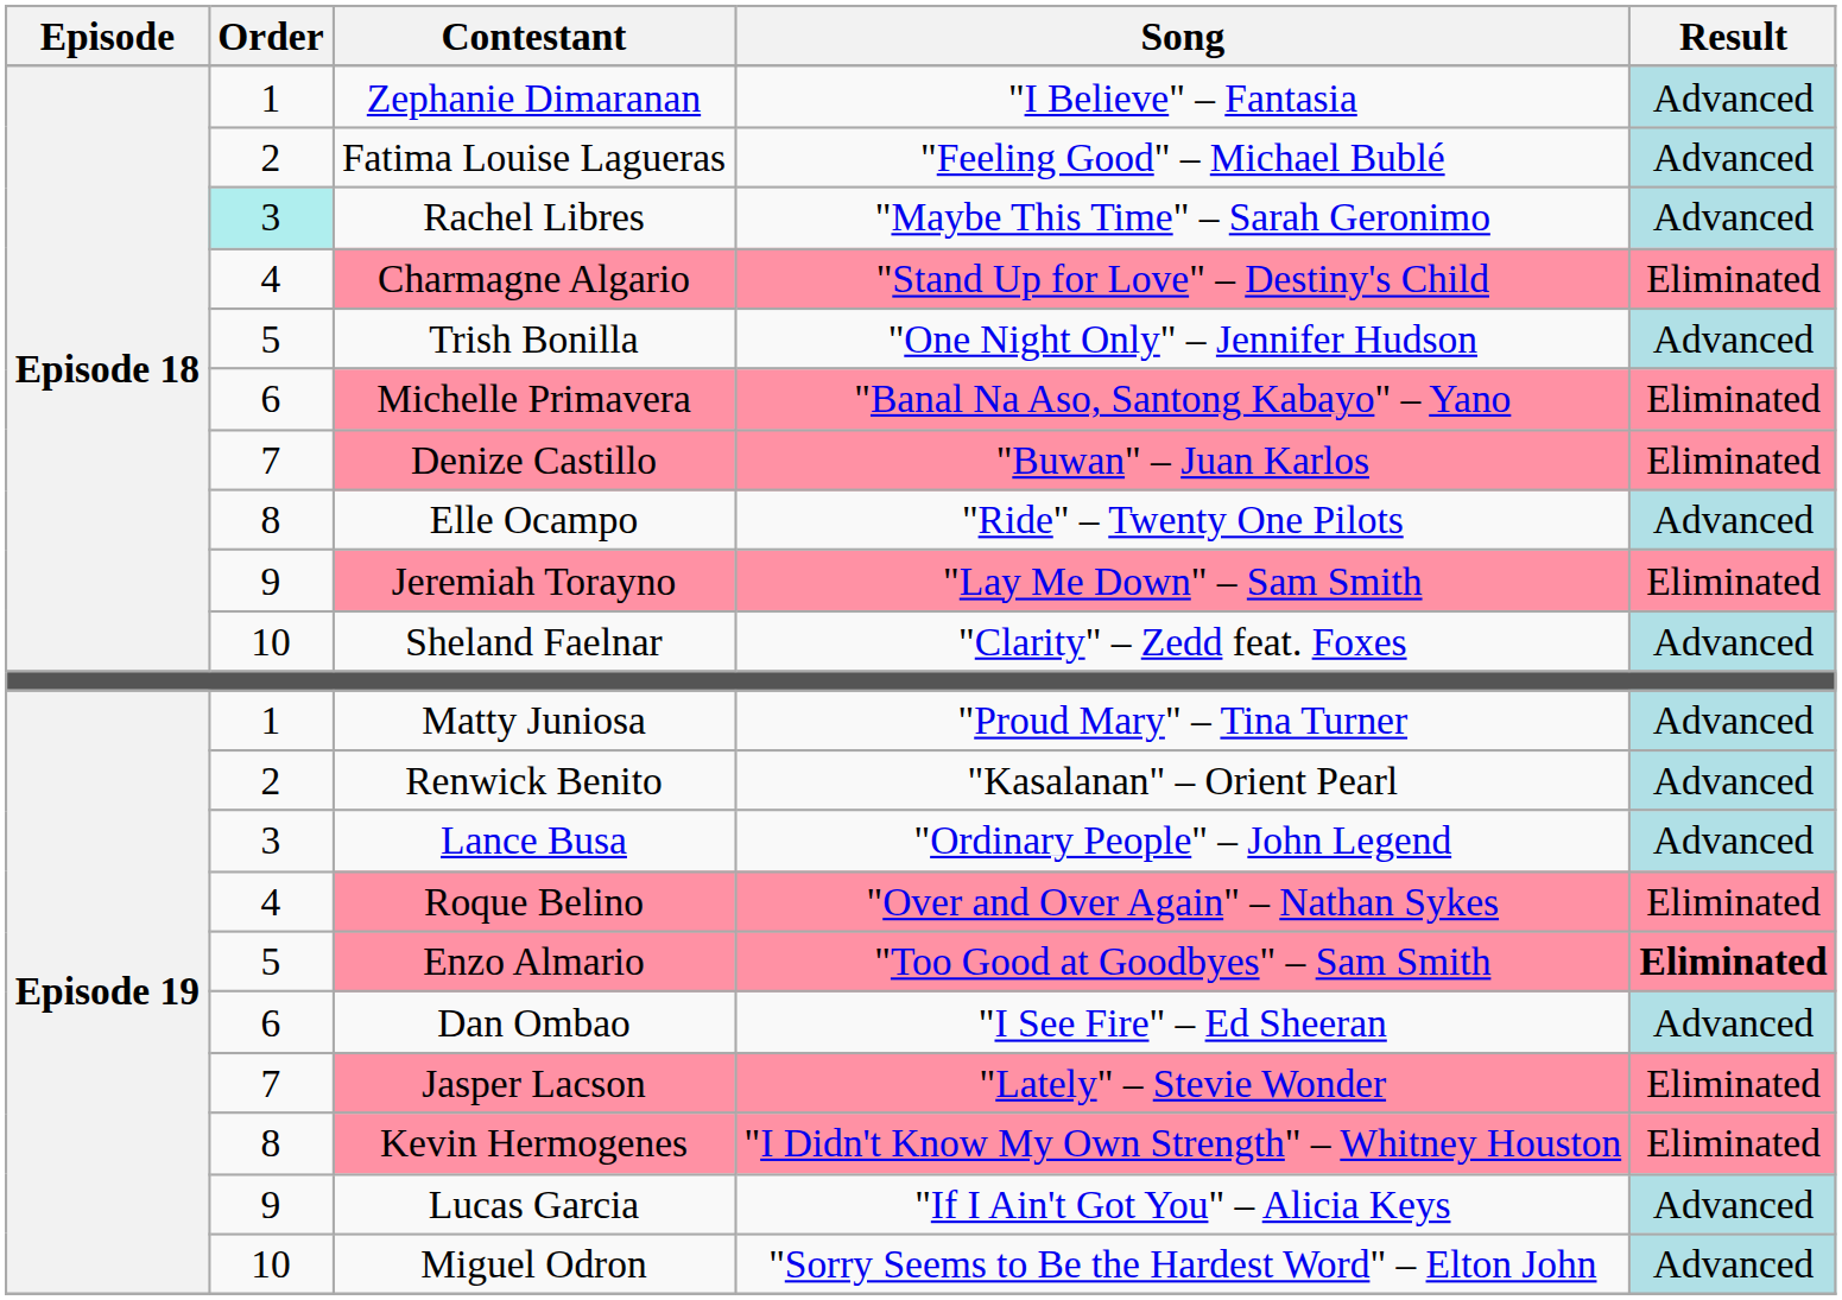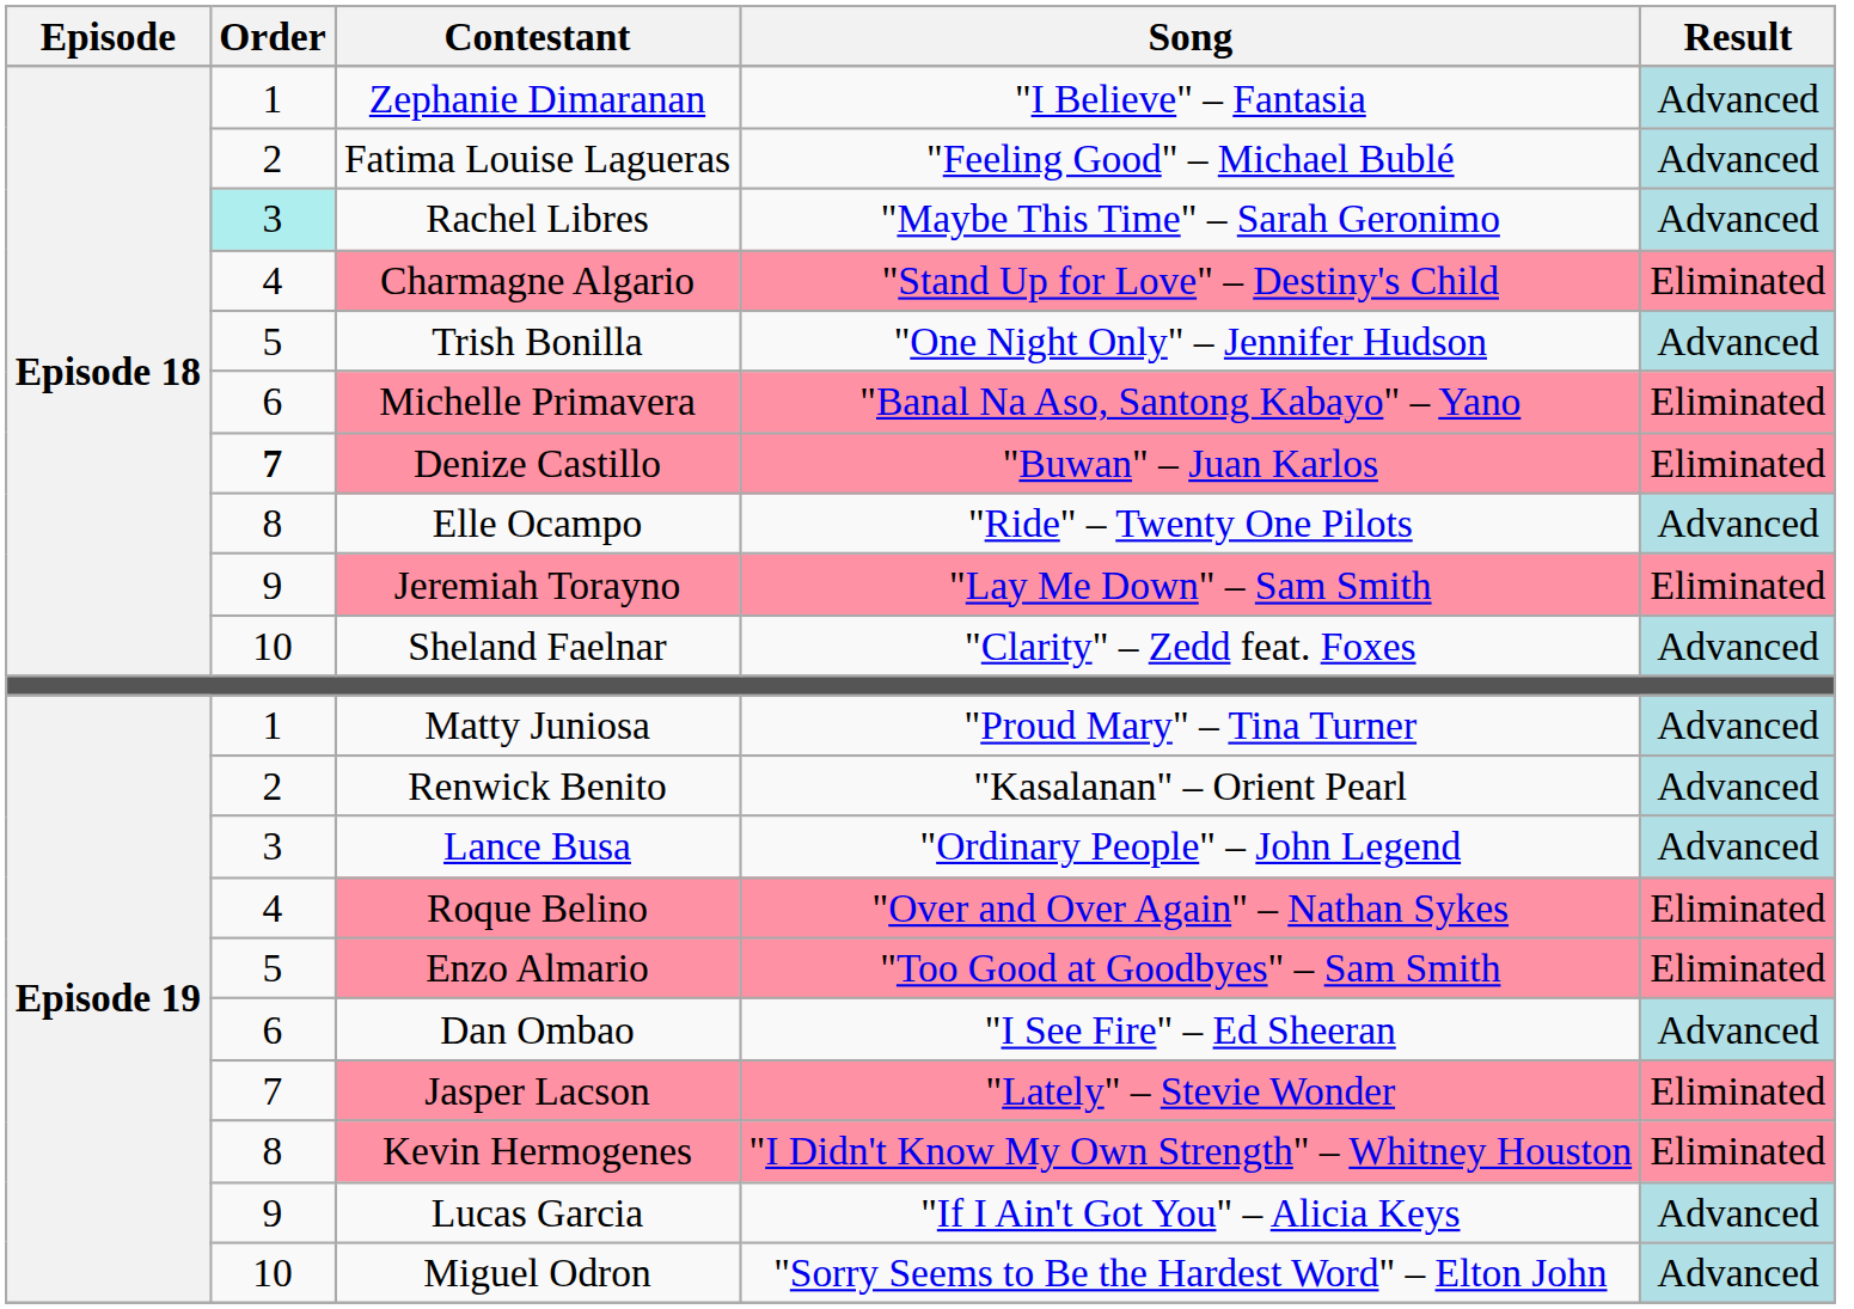Denize Castillo | Order: normal -> bold
Enzo Almario | Result: bold -> normal
